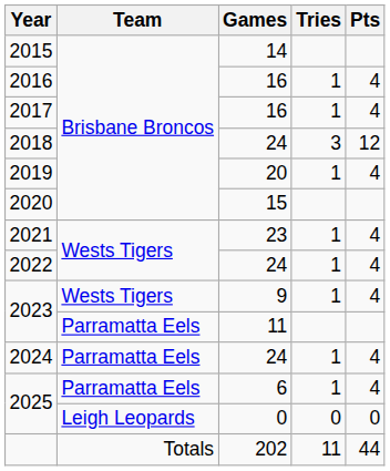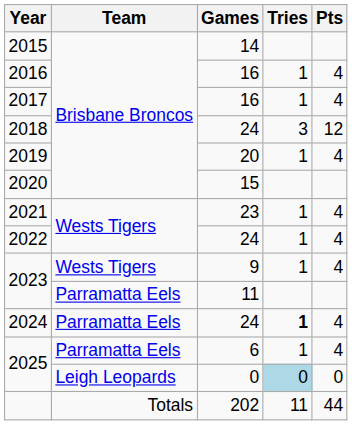2024 | Tries: normal -> bold
2025 / 0 | Tries: no background -> lightblue background
